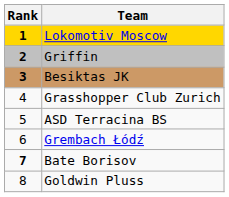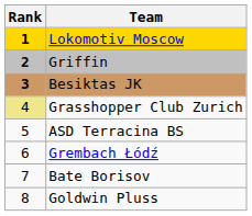Grasshopper Club Zurich | Rank: no background -> khaki background
Bate Borisov | Rank: bold -> normal
